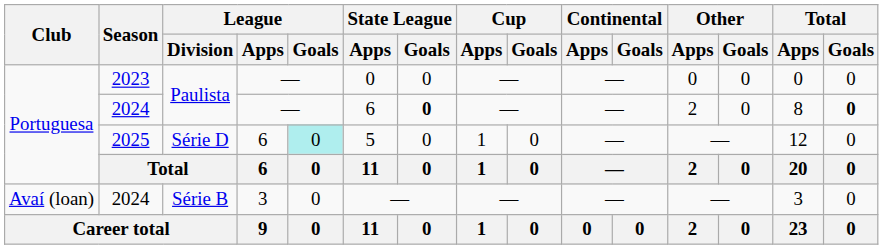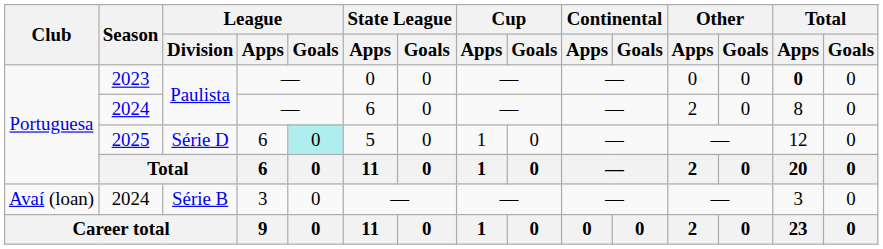2023 | Total / Apps: normal -> bold
2024 / Paulista | State League / Goals: bold -> normal
2024 / Paulista | Total / Goals: bold -> normal
